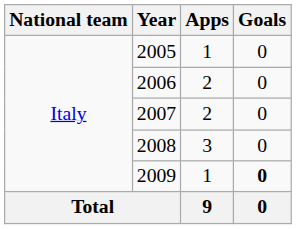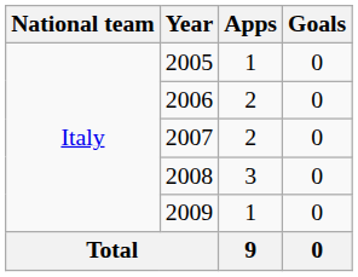2009 | Goals: bold -> normal
